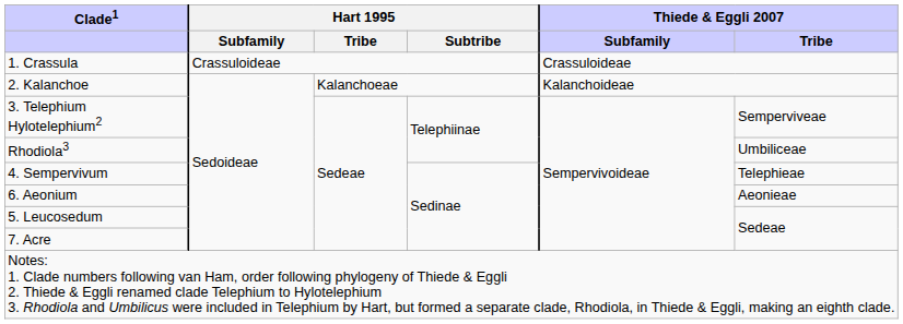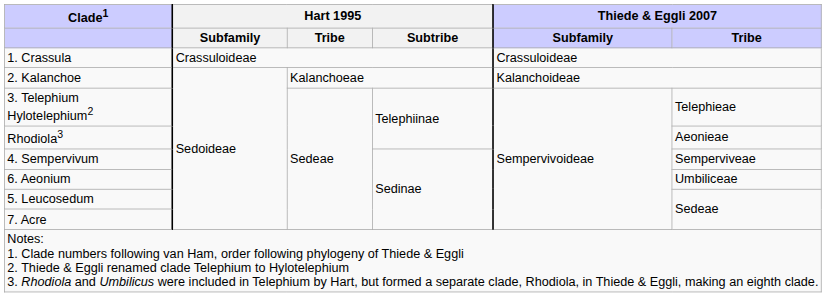3. Telephium Hylotelephium2 | Thiede & Eggli 2007 / Tribe: Semperviveae -> Telephieae
Rhodiola3 | Thiede & Eggli 2007 / Tribe: Umbiliceae -> Aeonieae
4. Sempervivum | Thiede & Eggli 2007 / Tribe: Telephieae -> Semperviveae
6. Aeonium | Thiede & Eggli 2007 / Tribe: Aeonieae -> Umbiliceae
